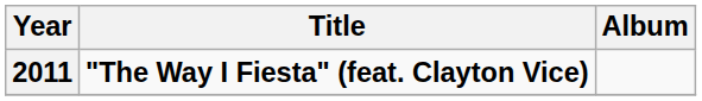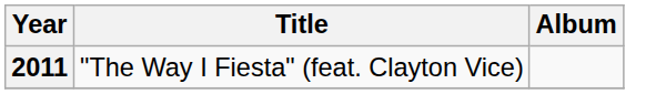2011 | Title: bold -> normal
